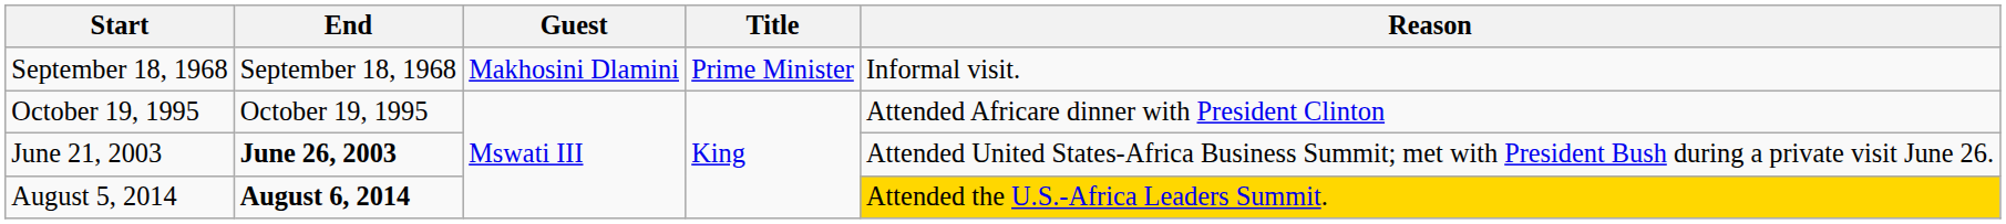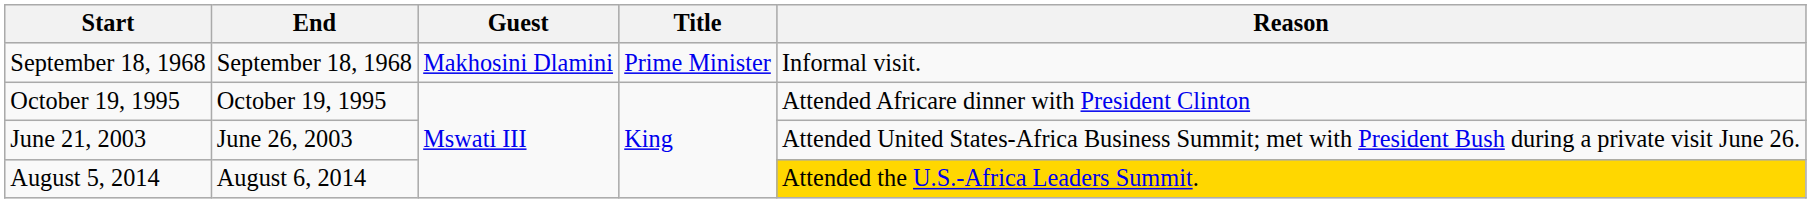June 21, 2003 | End: bold -> normal
August 5, 2014 | End: bold -> normal
